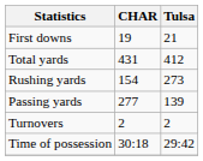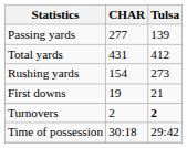rows swapped: First downs <-> Passing yards
Turnovers | Tulsa: normal -> bold
